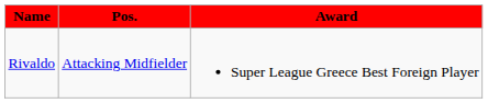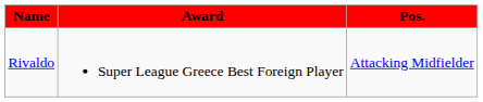columns swapped: Pos. <-> Award
